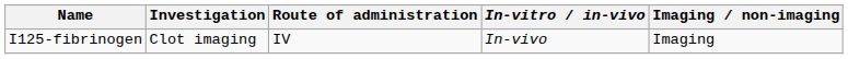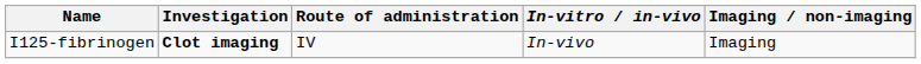I125-fibrinogen | Investigation: normal -> bold
